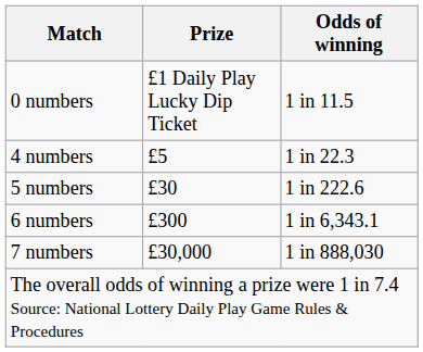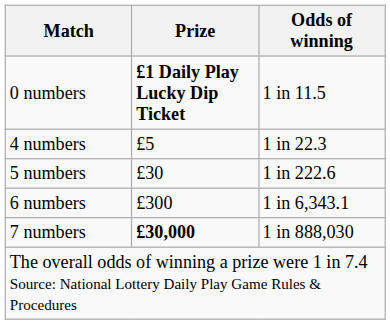0 numbers | Prize: normal -> bold
7 numbers | Prize: normal -> bold
